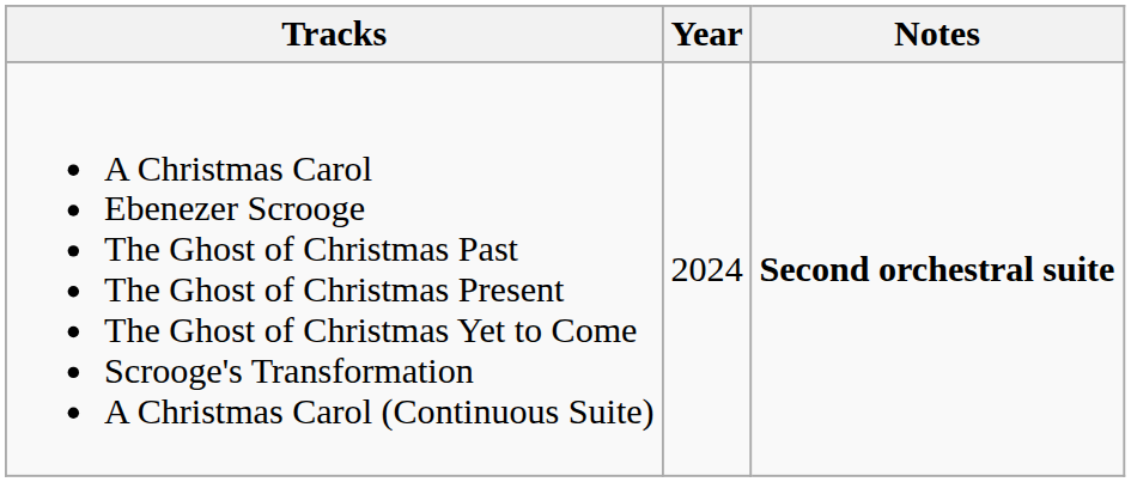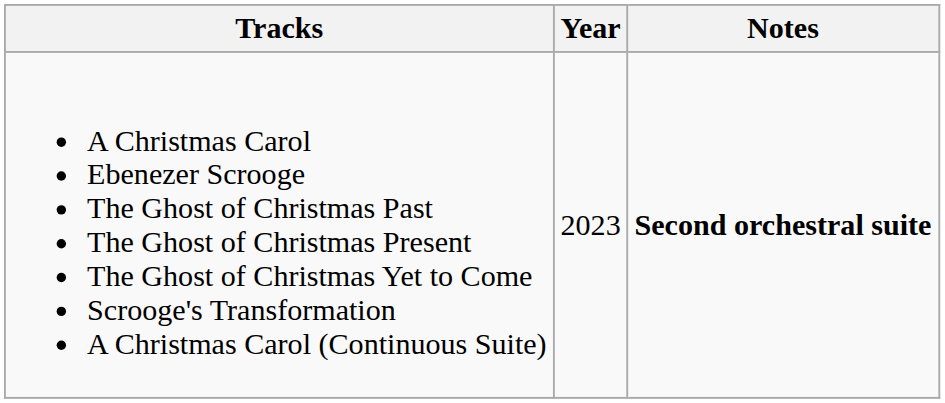row 2 | Year: 2024 -> 2023
